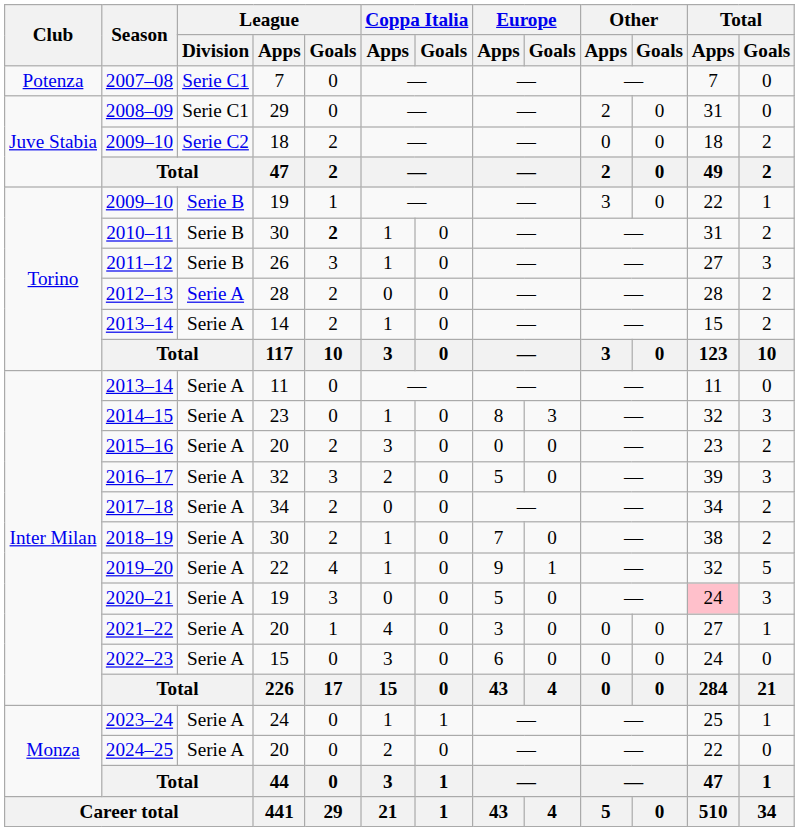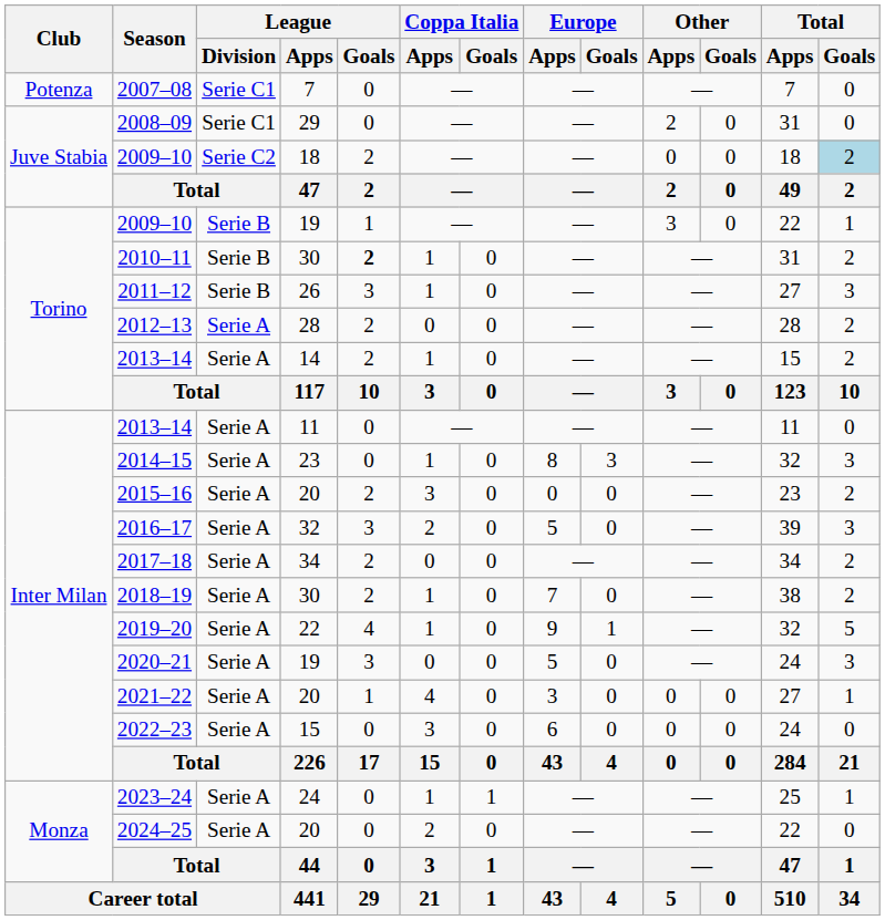2009–10 / 18 | Total / Goals: no background -> lightblue background
2020–21 | Total / Apps: pink background -> no background
